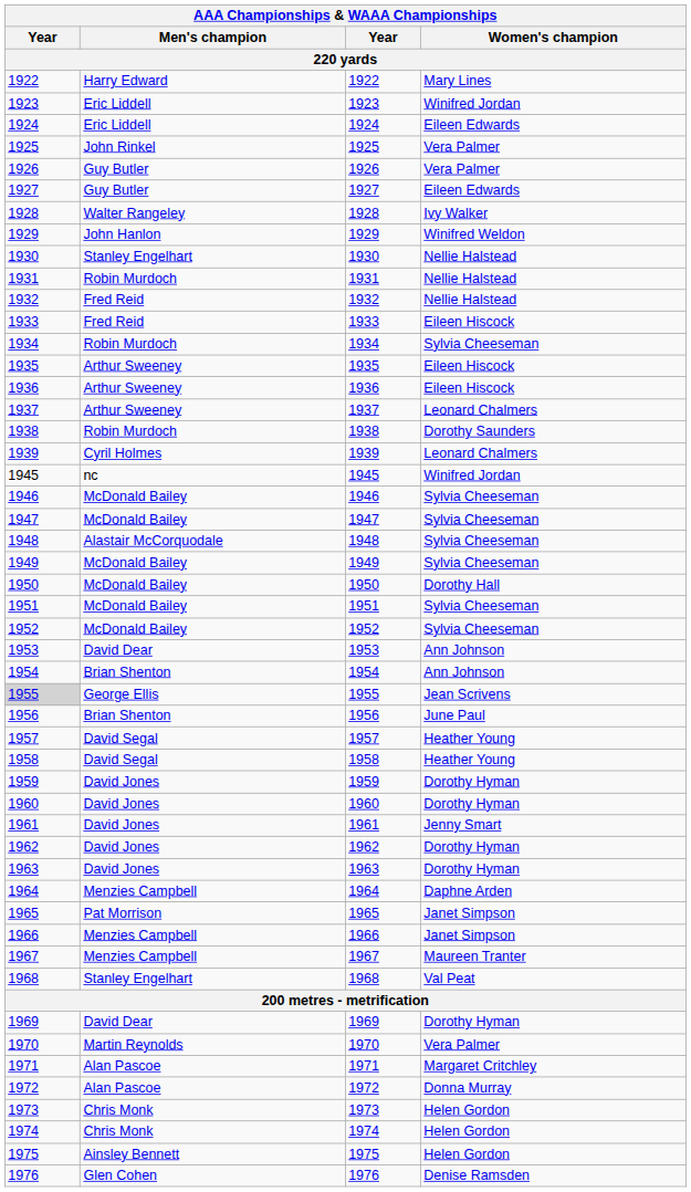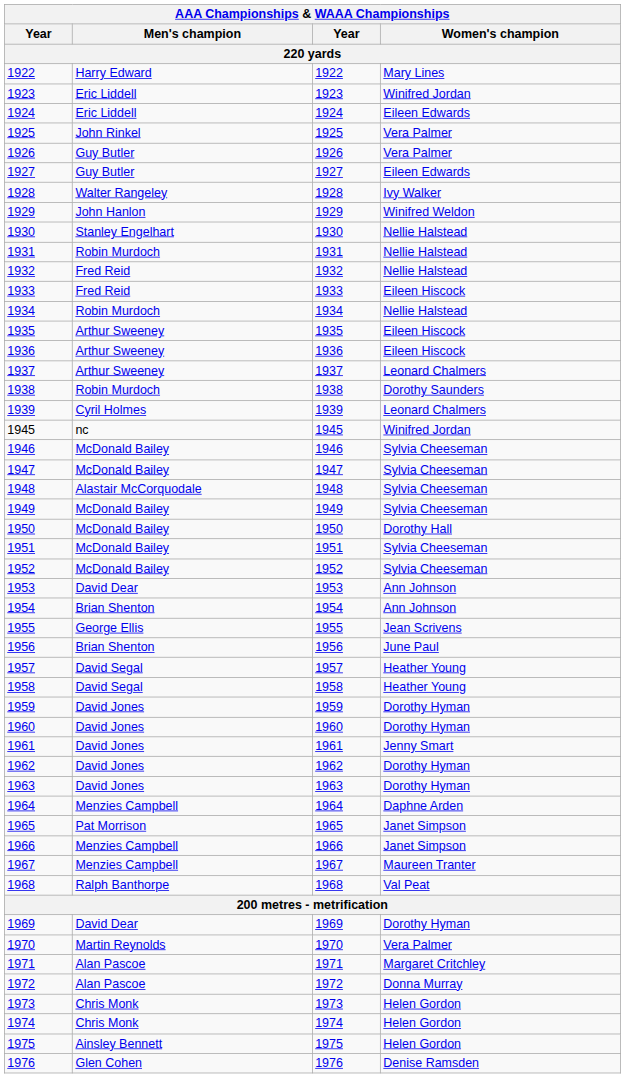row 16 | Women's champion: Sylvia Cheeseman -> Nellie Halstead
row 32 | column 1: lightgrey background -> no background
row 45 | Men's champion: Stanley Engelhart -> Ralph Banthorpe
